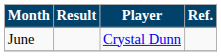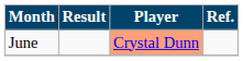June | Player: no background -> lightsalmon background
